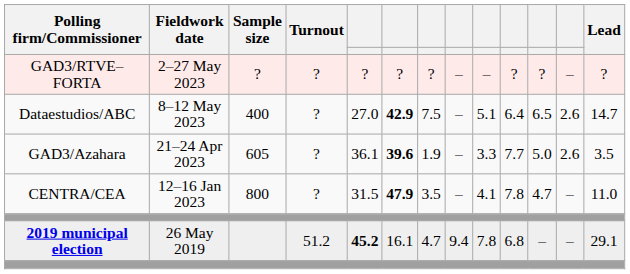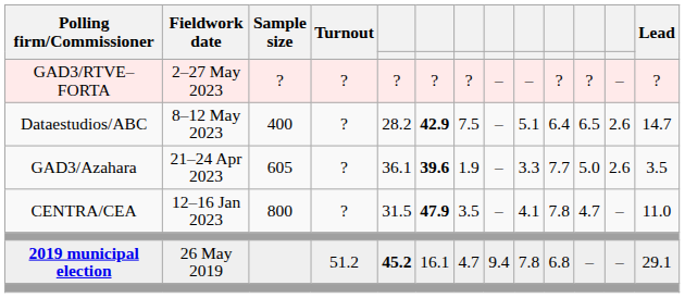Dataestudios/ABC | column 5: 27.0 -> 28.2
